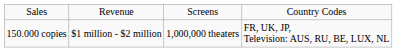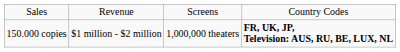150.000 copies | column 4: normal -> bold
